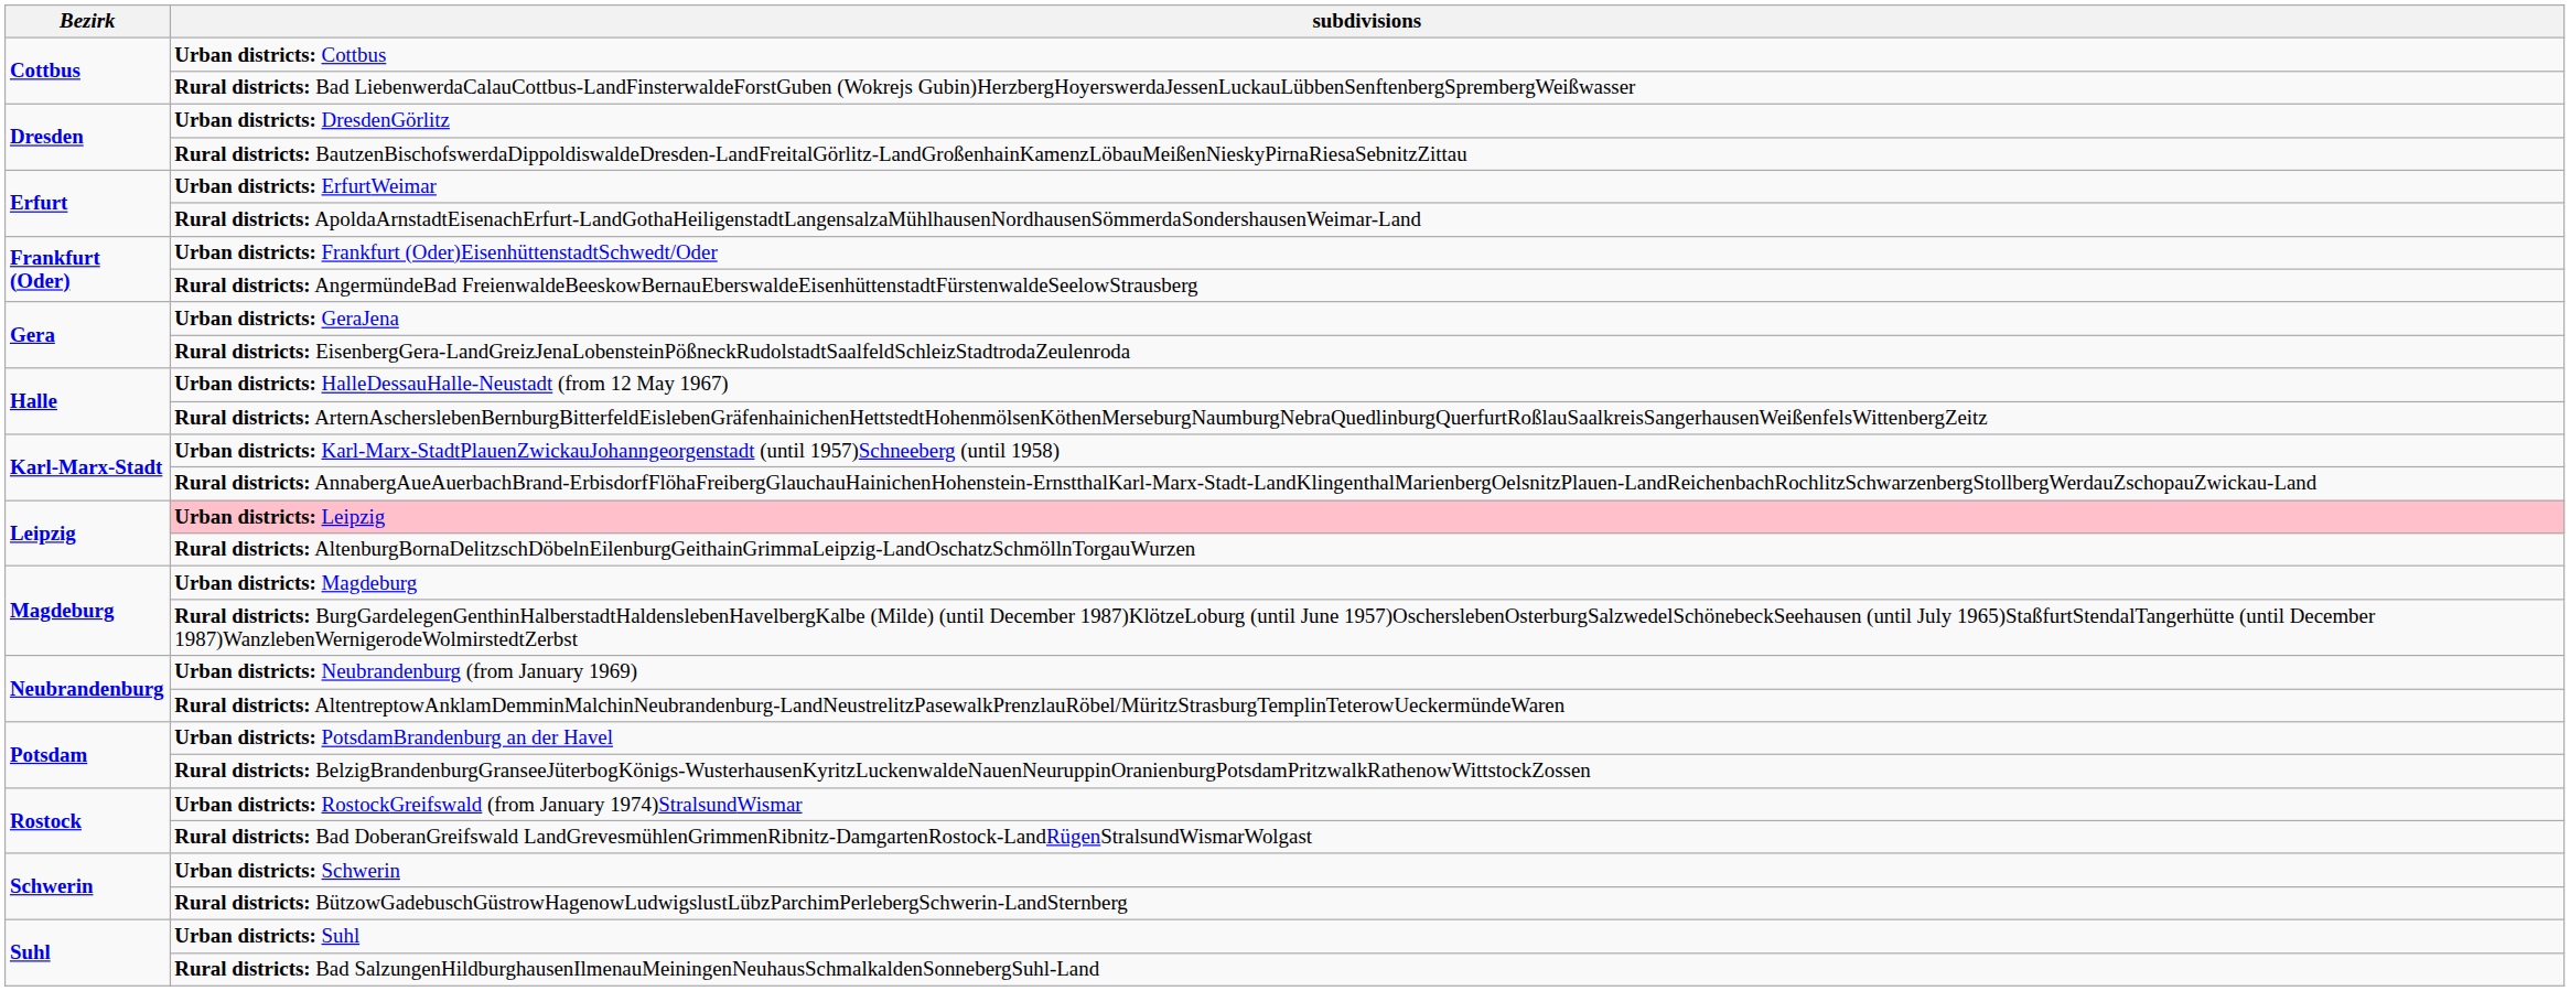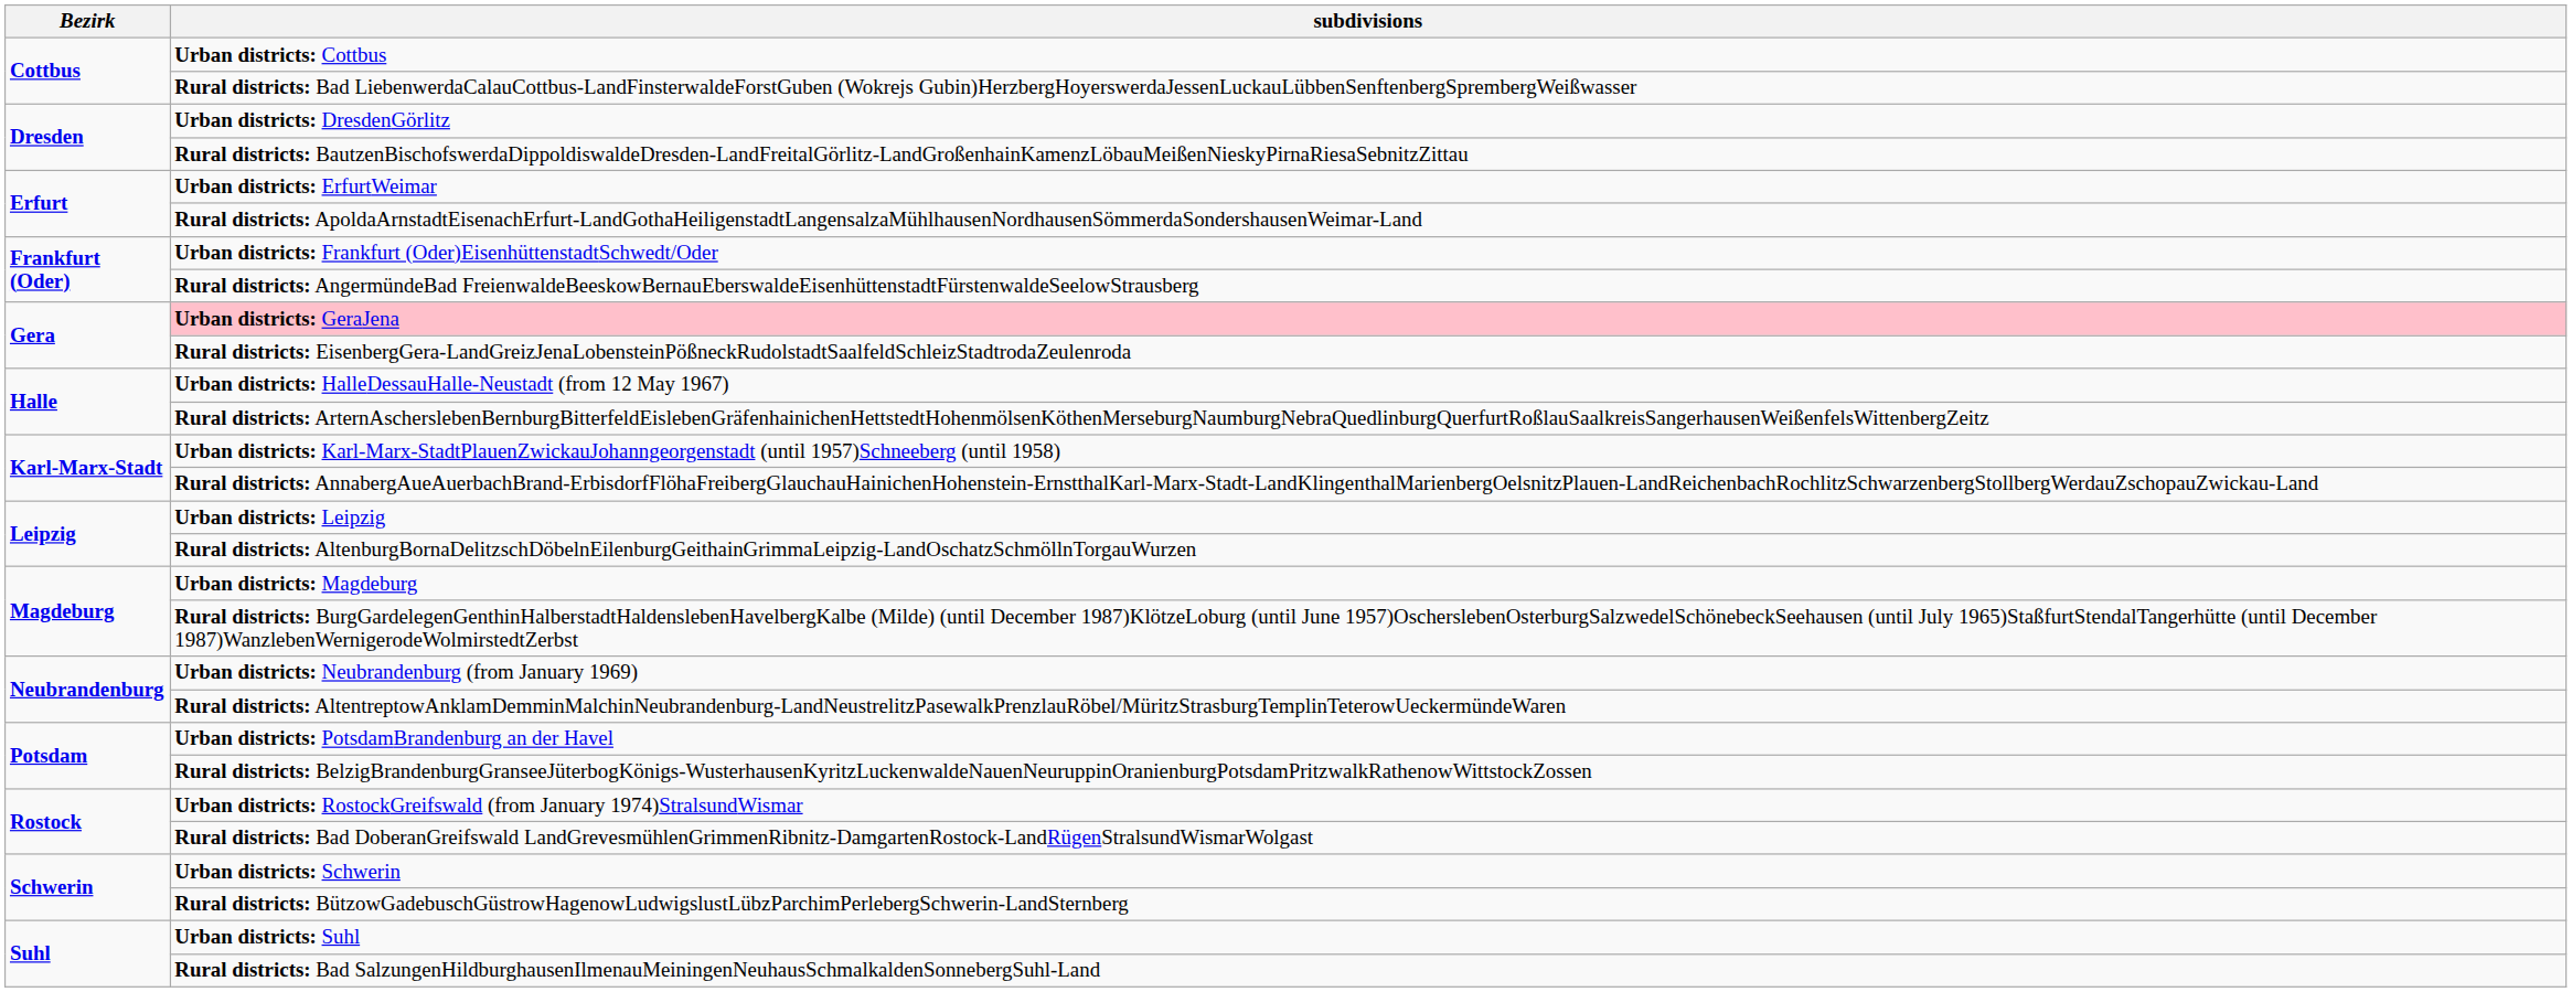Urban districts: GeraJena | subdivisions: no background -> pink background
Urban districts: Leipzig | subdivisions: pink background -> no background
